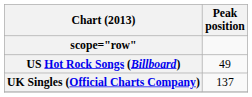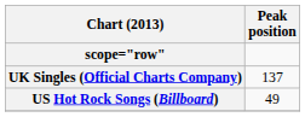rows swapped: UK Singles (Official Charts Company) <-> US Hot Rock Songs (Billboard)
